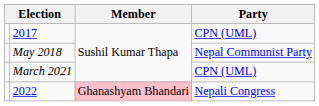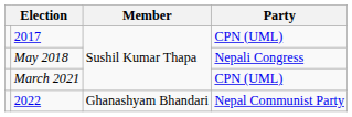May 2018 | Party: Nepal Communist Party -> Nepali Congress
2022 | Member: pink background -> no background
2022 | Party: Nepali Congress -> Nepal Communist Party
